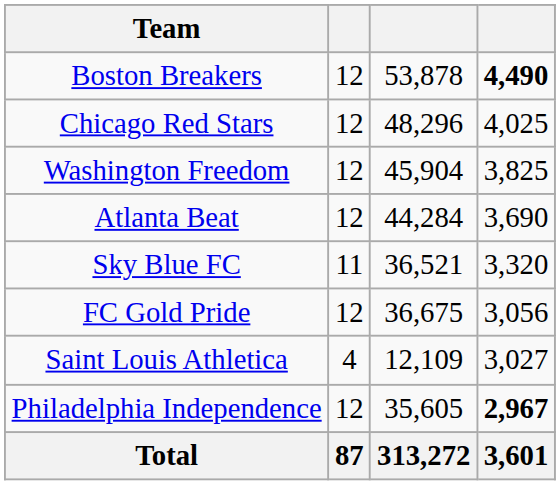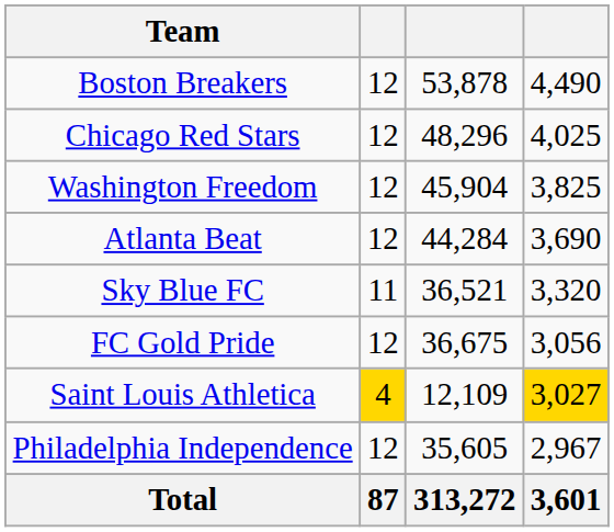Boston Breakers | column 4: bold -> normal
Saint Louis Athletica | column 2: no background -> gold background
Saint Louis Athletica | column 4: no background -> gold background
Philadelphia Independence | column 4: bold -> normal
